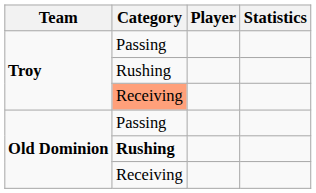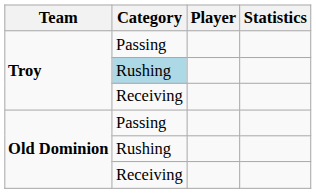Troy / Rushing | Category: no background -> lightblue background
Troy / Receiving | Category: lightsalmon background -> no background
Old Dominion / Rushing | Category: bold -> normal
